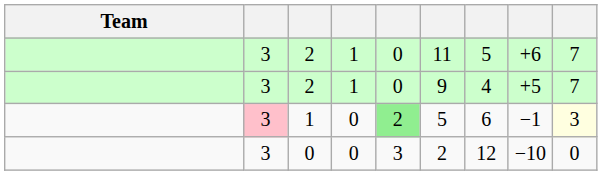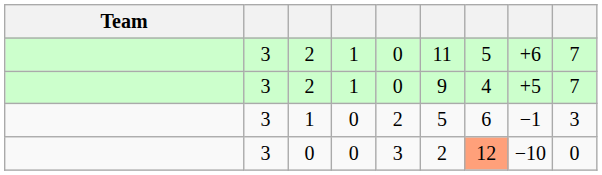row 4 | column 2: pink background -> no background
row 4 | column 5: lightgreen background -> no background
row 4 | column 9: lightyellow background -> no background
row 5 | column 7: no background -> lightsalmon background
